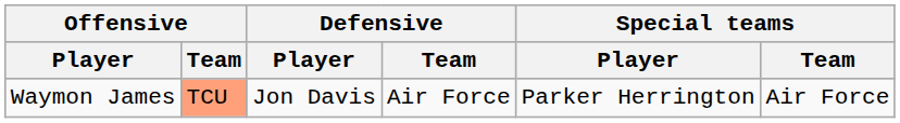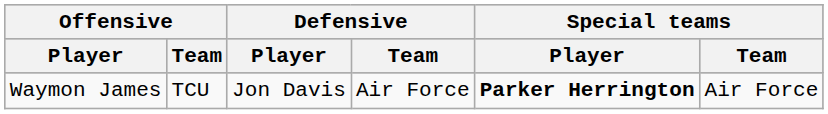Waymon James | Offensive / Team: lightsalmon background -> no background
Waymon James | Special teams / Player: normal -> bold
